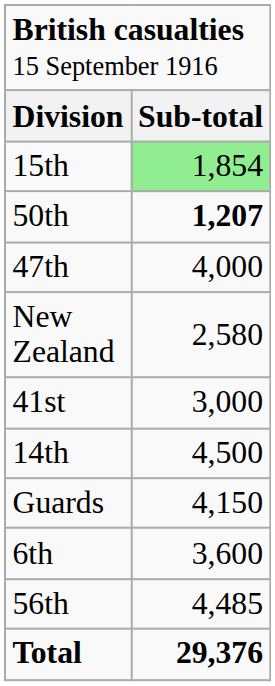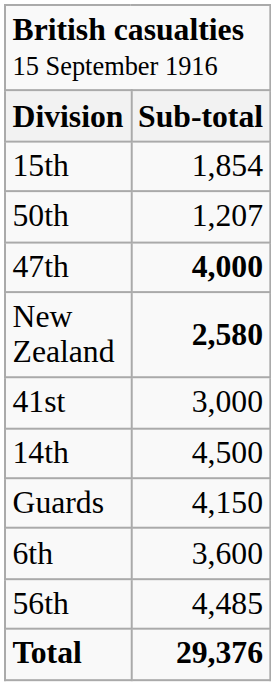15th | column 2: lightgreen background -> no background
50th | column 2: bold -> normal
47th | column 2: normal -> bold
New Zealand | column 2: normal -> bold
